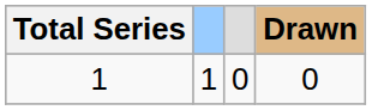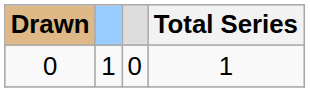columns swapped: Total Series <-> Drawn
